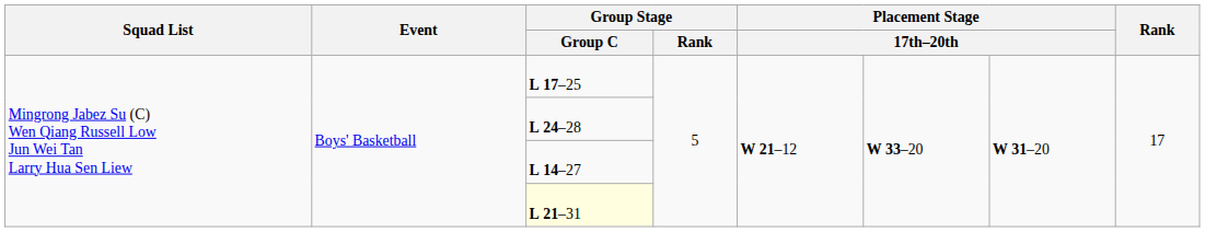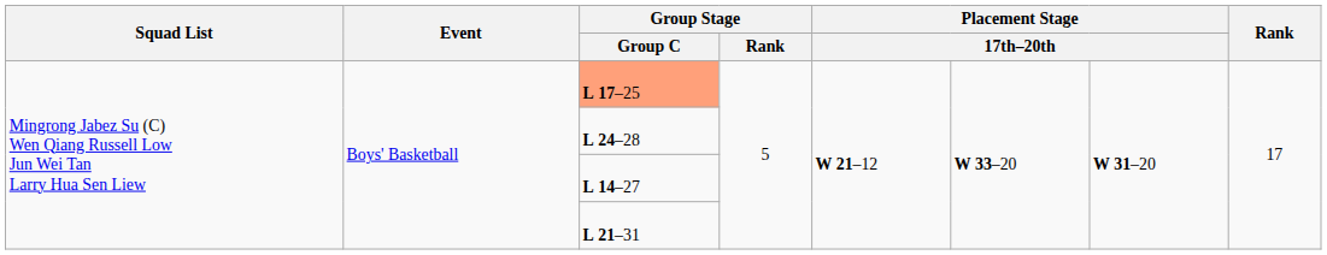L 17–25 | Group Stage / Group C: no background -> lightsalmon background
L 21–31 | Group Stage / Group C: lightyellow background -> no background
